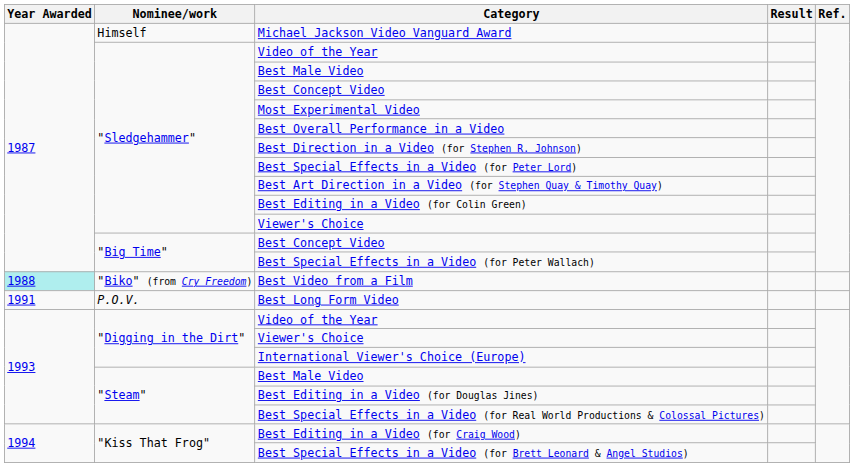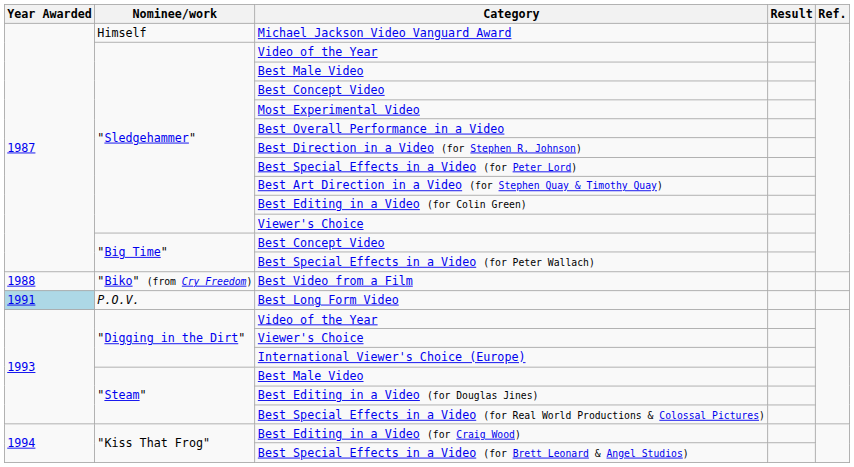Best Video from a Film | Year Awarded: paleturquoise background -> no background
Best Long Form Video | Year Awarded: no background -> lightblue background
